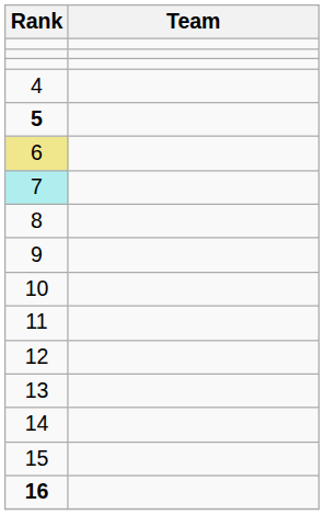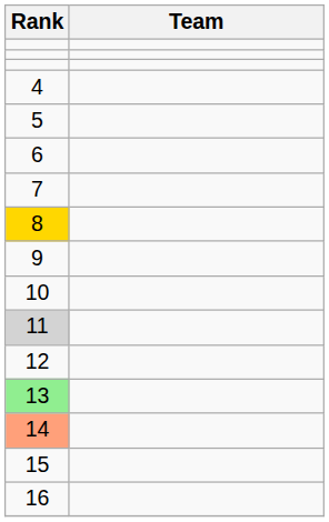row 6 | Rank: bold -> normal
row 7 | Rank: khaki background -> no background
row 8 | Rank: paleturquoise background -> no background
row 9 | Rank: no background -> gold background
row 12 | Rank: no background -> lightgrey background
row 14 | Rank: no background -> lightgreen background
row 15 | Rank: no background -> lightsalmon background
row 17 | Rank: bold -> normal
